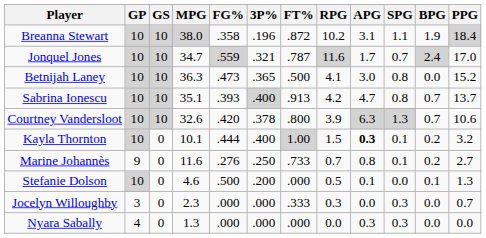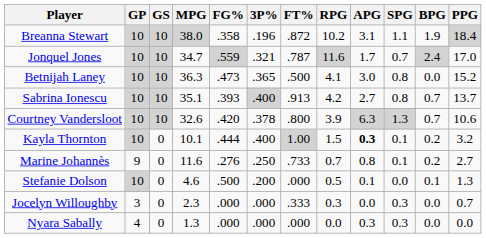Sabrina Ionescu | APG: 4.7 -> 2.7
